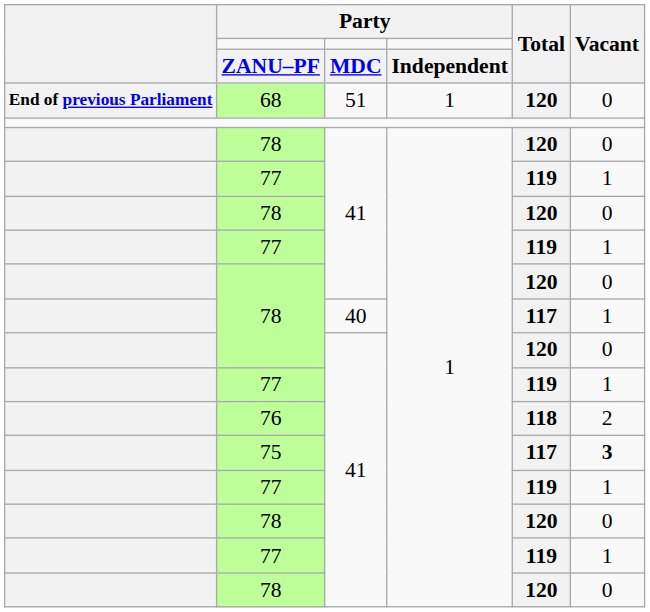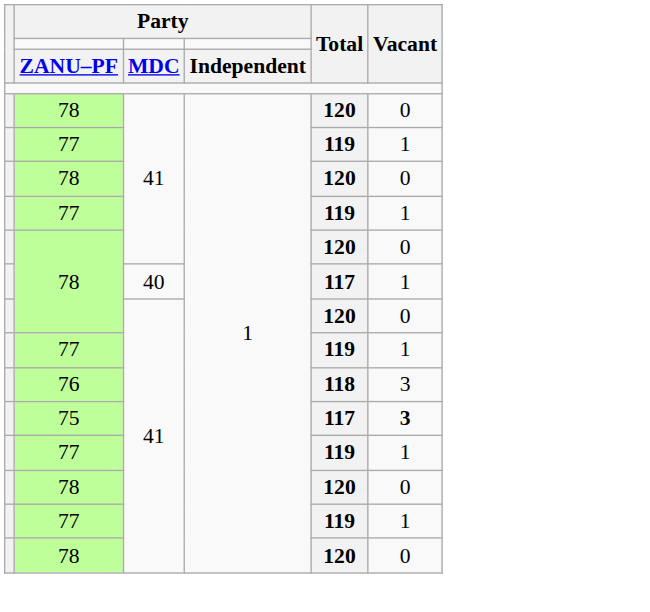- row: End of previous Parliament | 68 | 51 | 1 | 120 | 0
76 | Vacant: 2 -> 3
